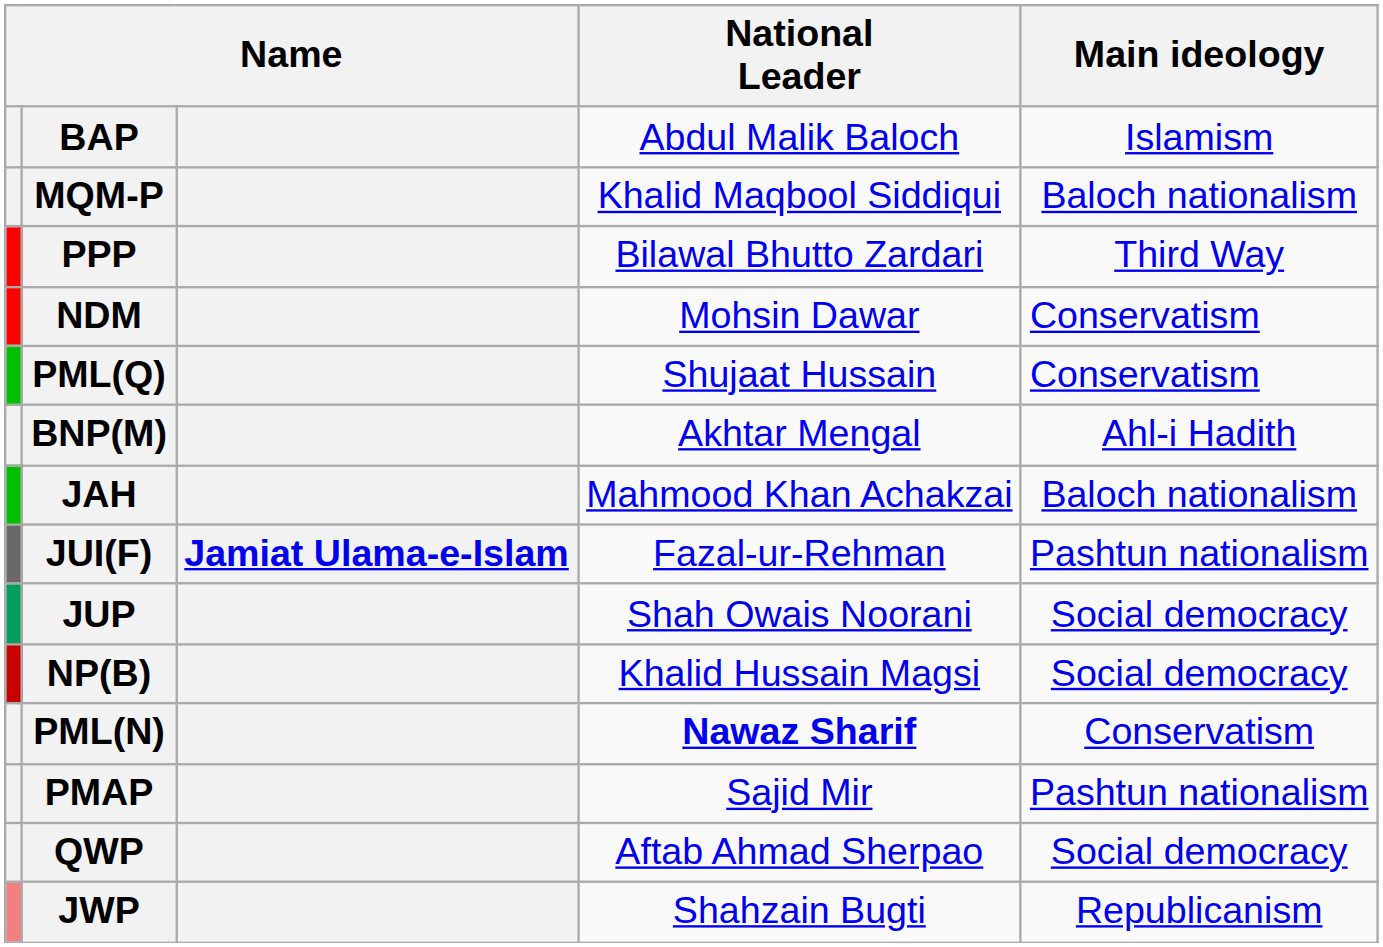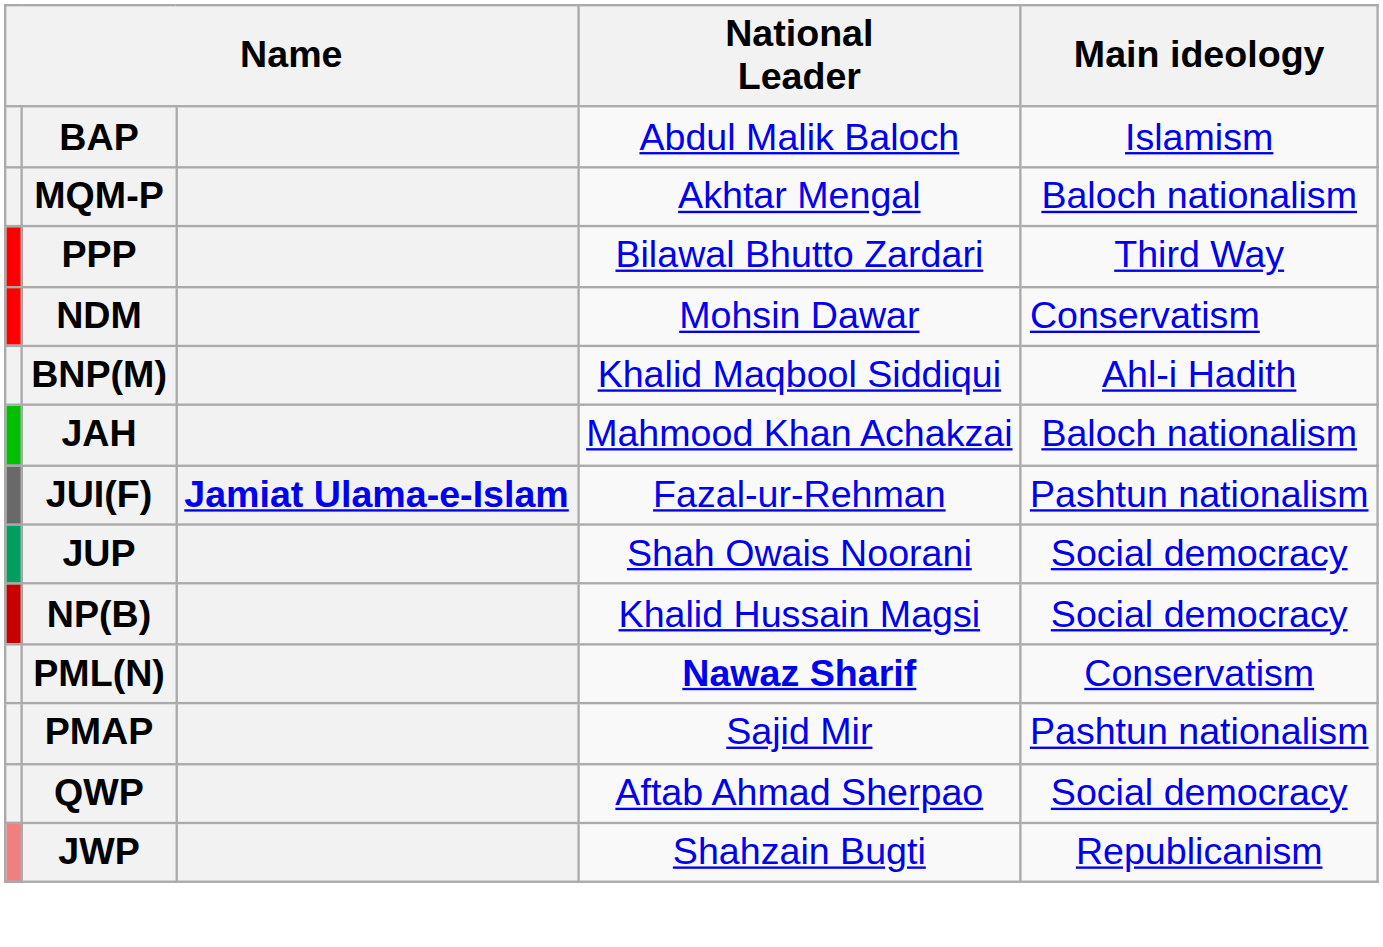MQM-P | National Leader: Khalid Maqbool Siddiqui -> Akhtar Mengal
- row: PML(Q) | Shujaat Hussain | Conservatism
BNP(M) | National Leader: Akhtar Mengal -> Khalid Maqbool Siddiqui
